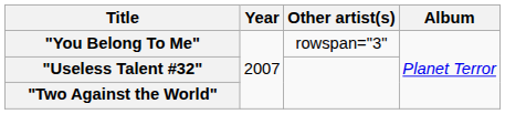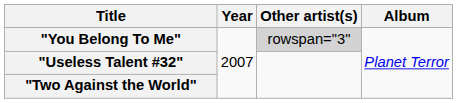"You Belong To Me" | Other artist(s): no background -> lightgrey background
